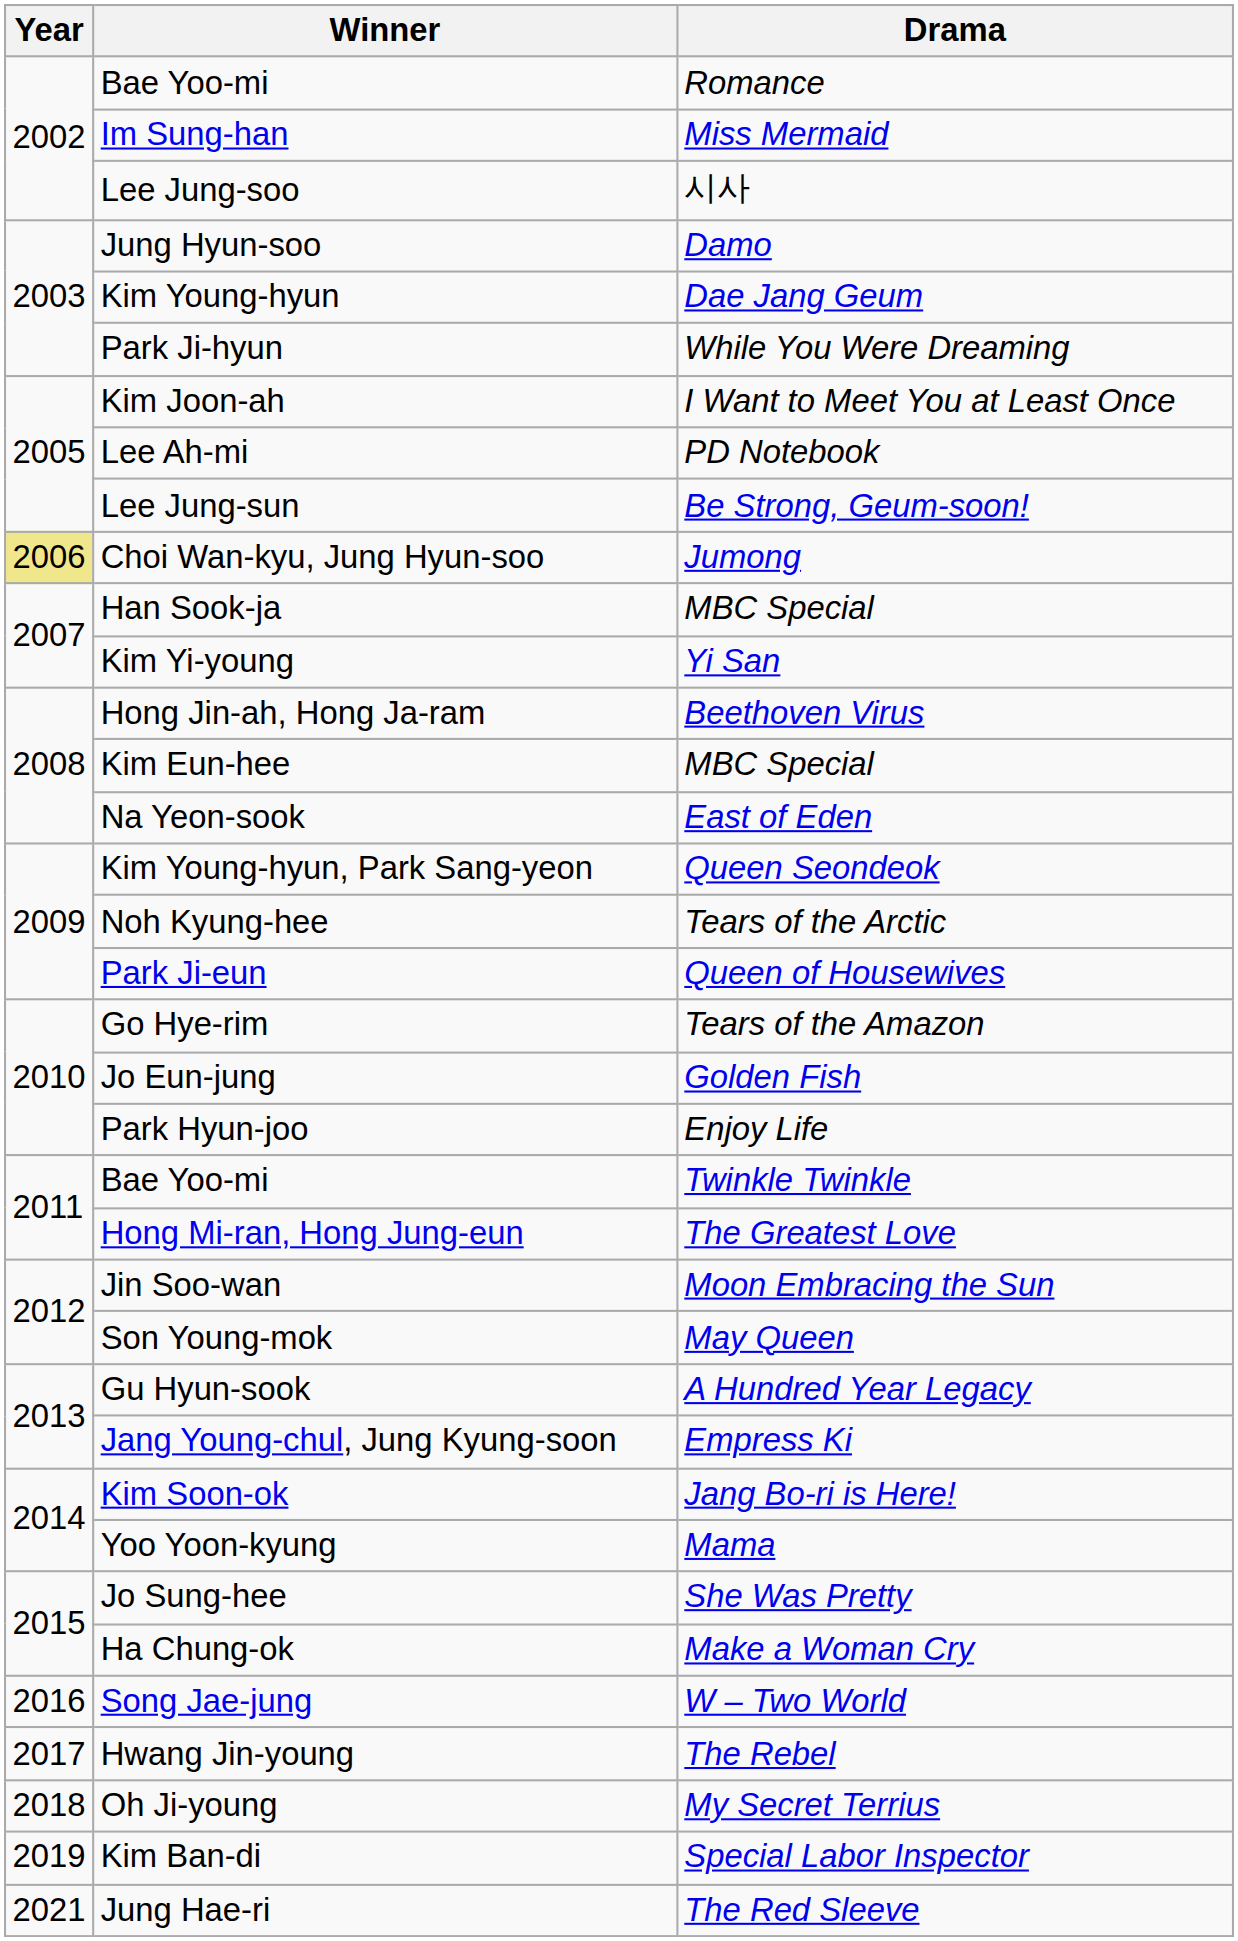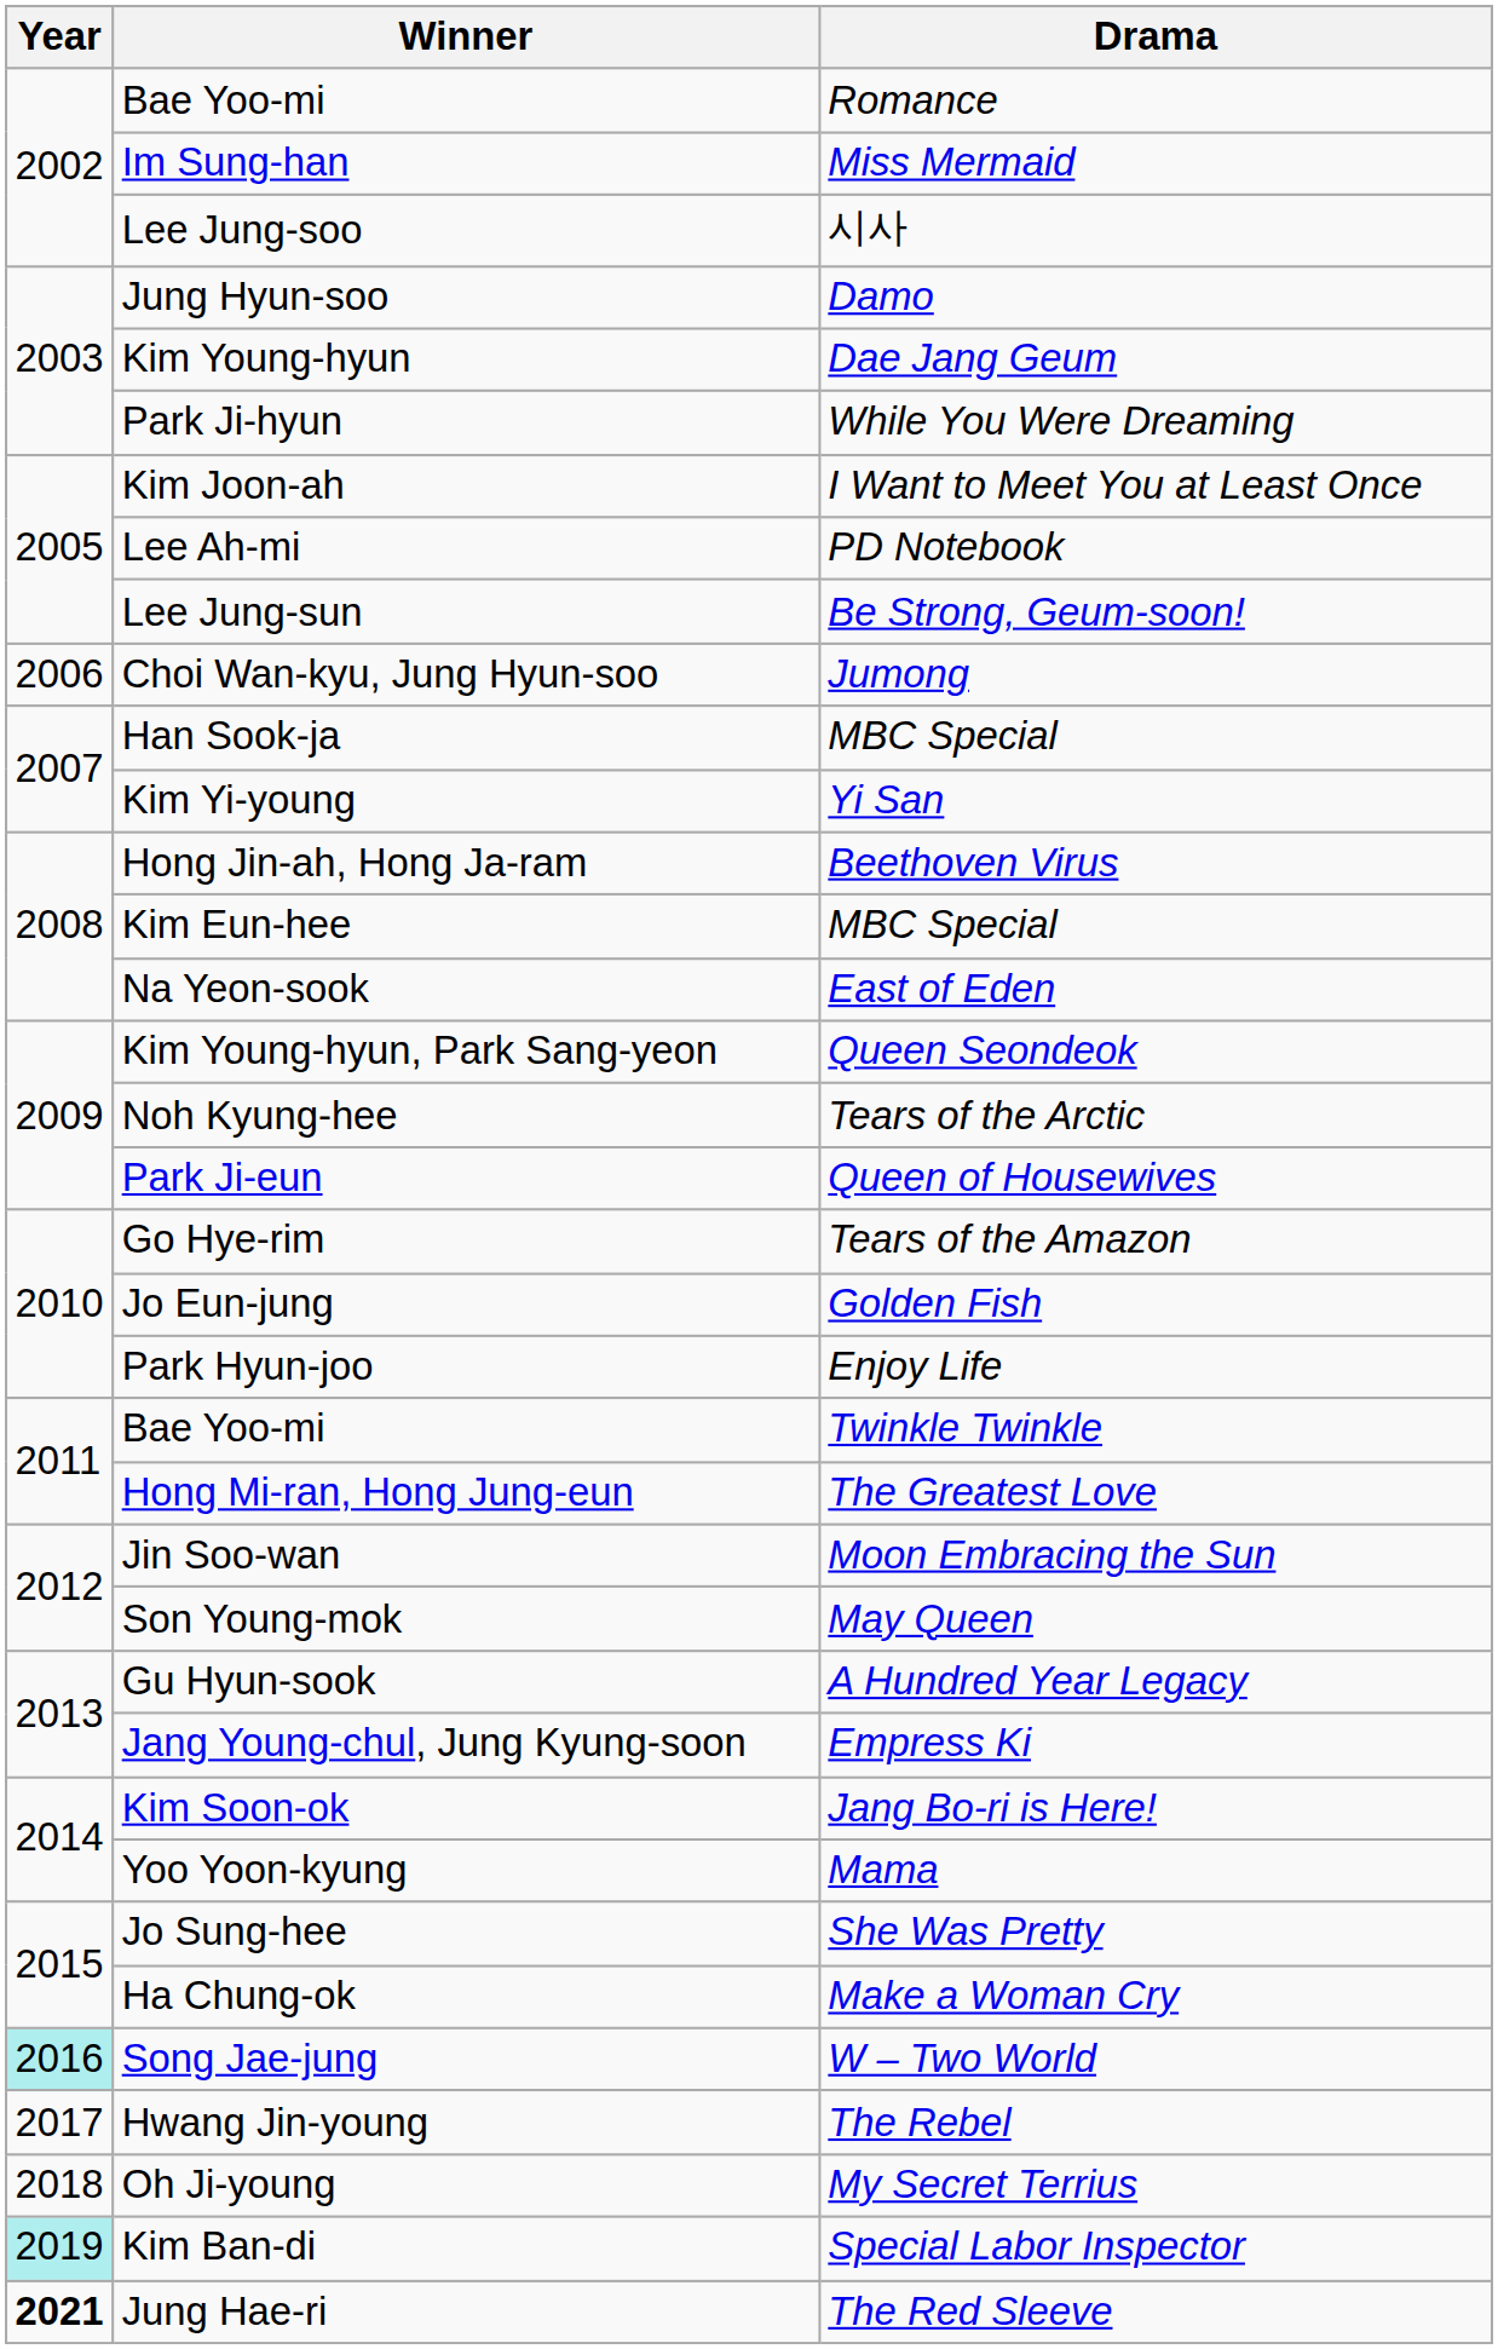Choi Wan-kyu, Jung Hyun-soo | Year: khaki background -> no background
Song Jae-jung | Year: no background -> paleturquoise background
Kim Ban-di | Year: no background -> paleturquoise background
Jung Hae-ri | Year: normal -> bold
